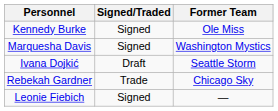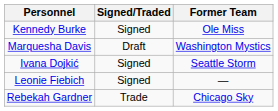Marquesha Davis | Signed/Traded: Signed -> Draft
Ivana Dojkić | Signed/Traded: Draft -> Signed
rows swapped: Leonie Fiebich <-> Rebekah Gardner
